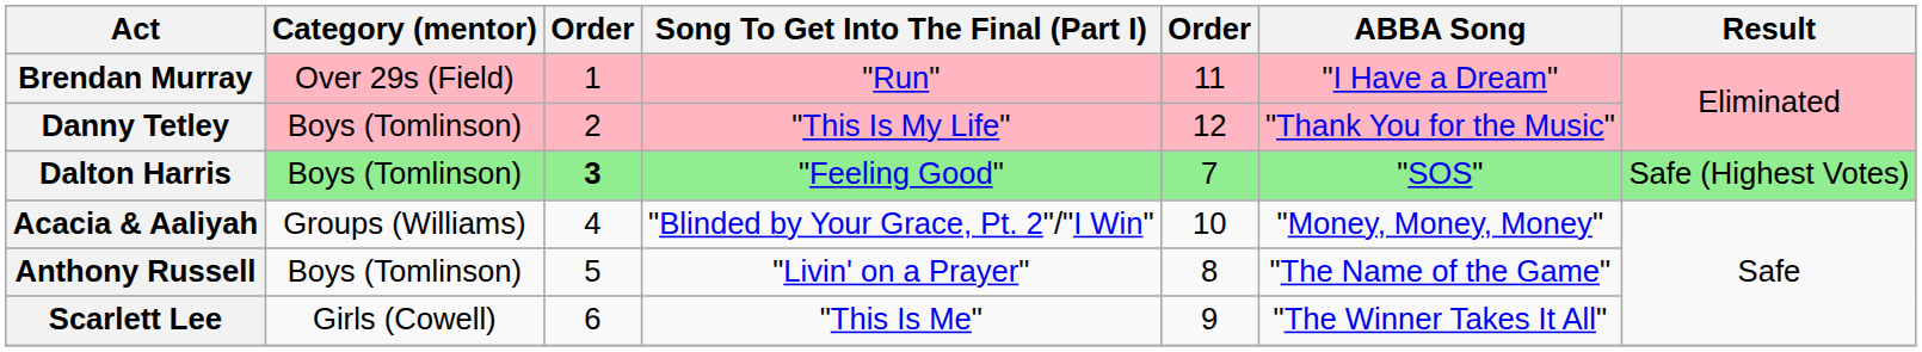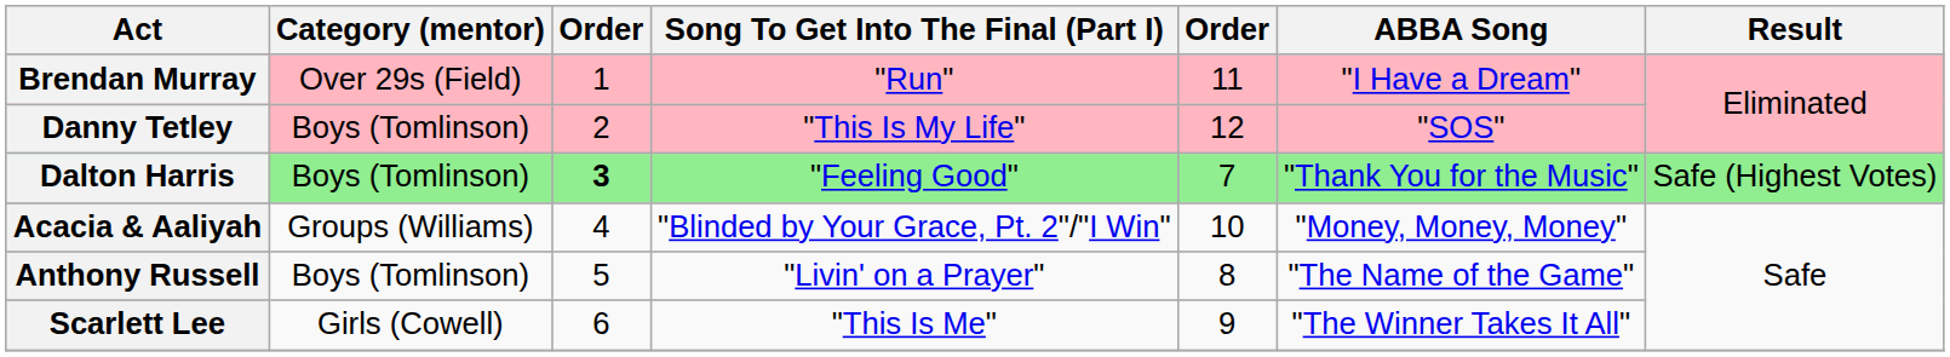Danny Tetley | ABBA Song: "Thank You for the Music" -> "SOS"
Dalton Harris | ABBA Song: "SOS" -> "Thank You for the Music"
